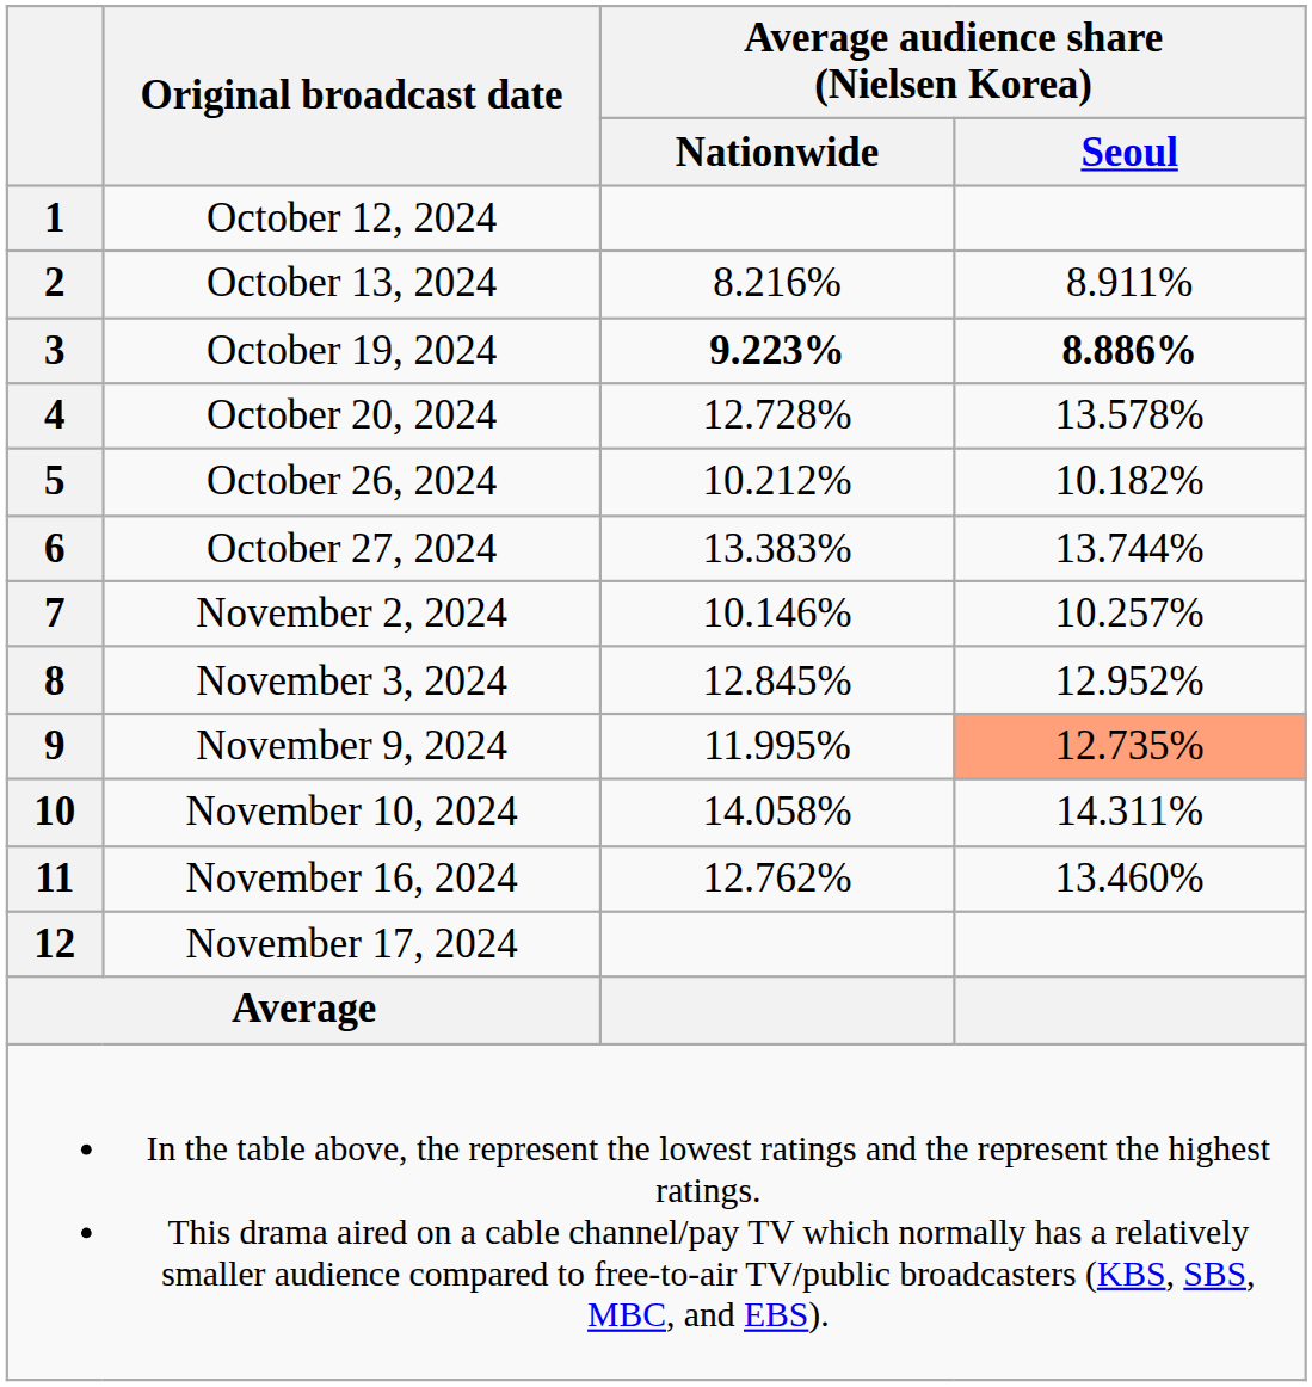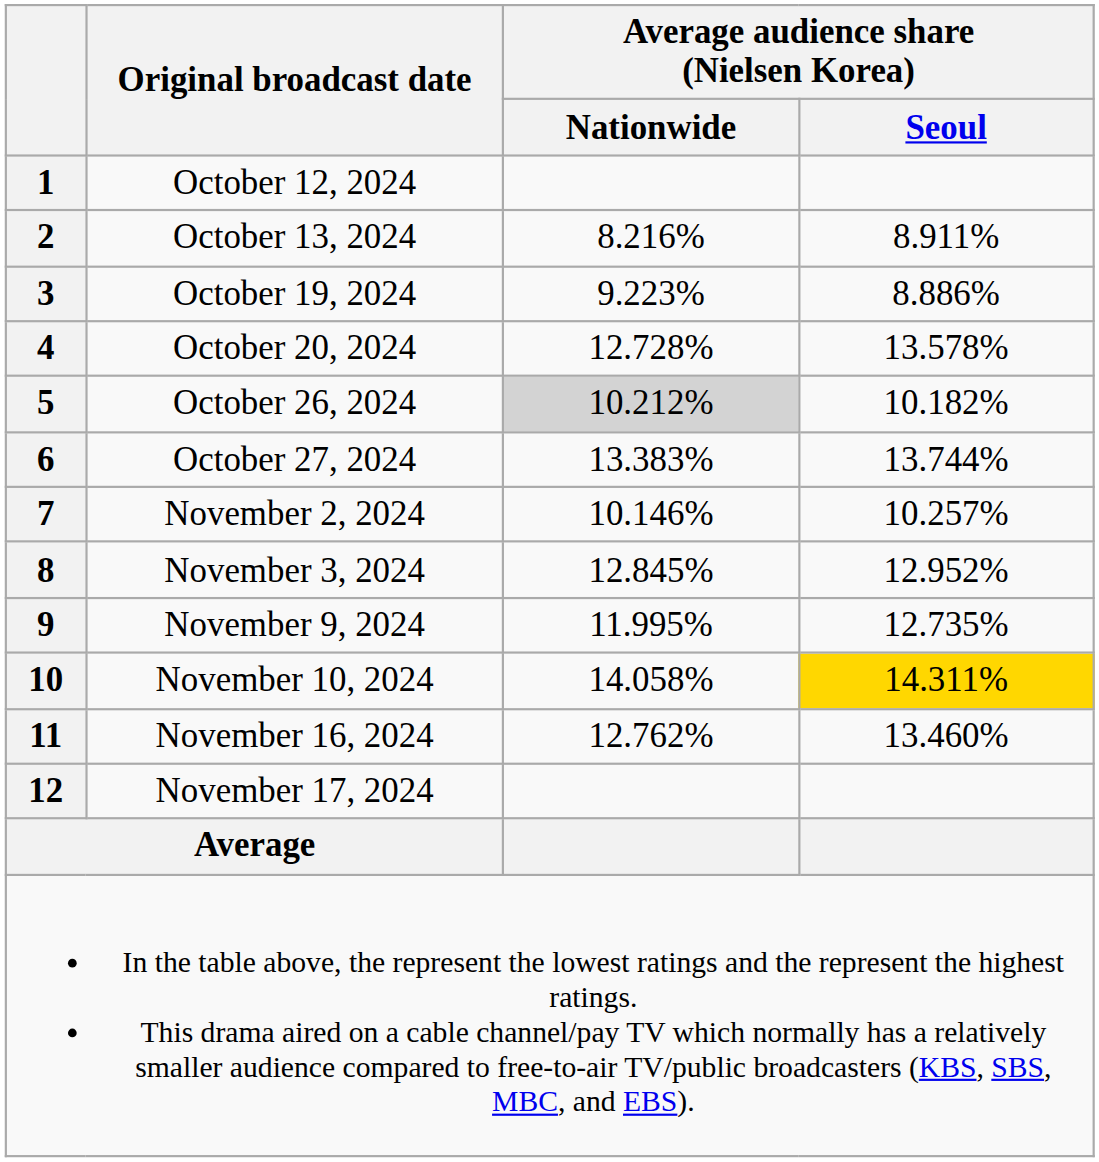3 | Average audience share (Nielsen Korea) / Nationwide: bold -> normal
3 | Average audience share (Nielsen Korea) / Seoul: bold -> normal
5 | Average audience share (Nielsen Korea) / Nationwide: no background -> lightgrey background
9 | Average audience share (Nielsen Korea) / Seoul: lightsalmon background -> no background
10 | Average audience share (Nielsen Korea) / Seoul: no background -> gold background
